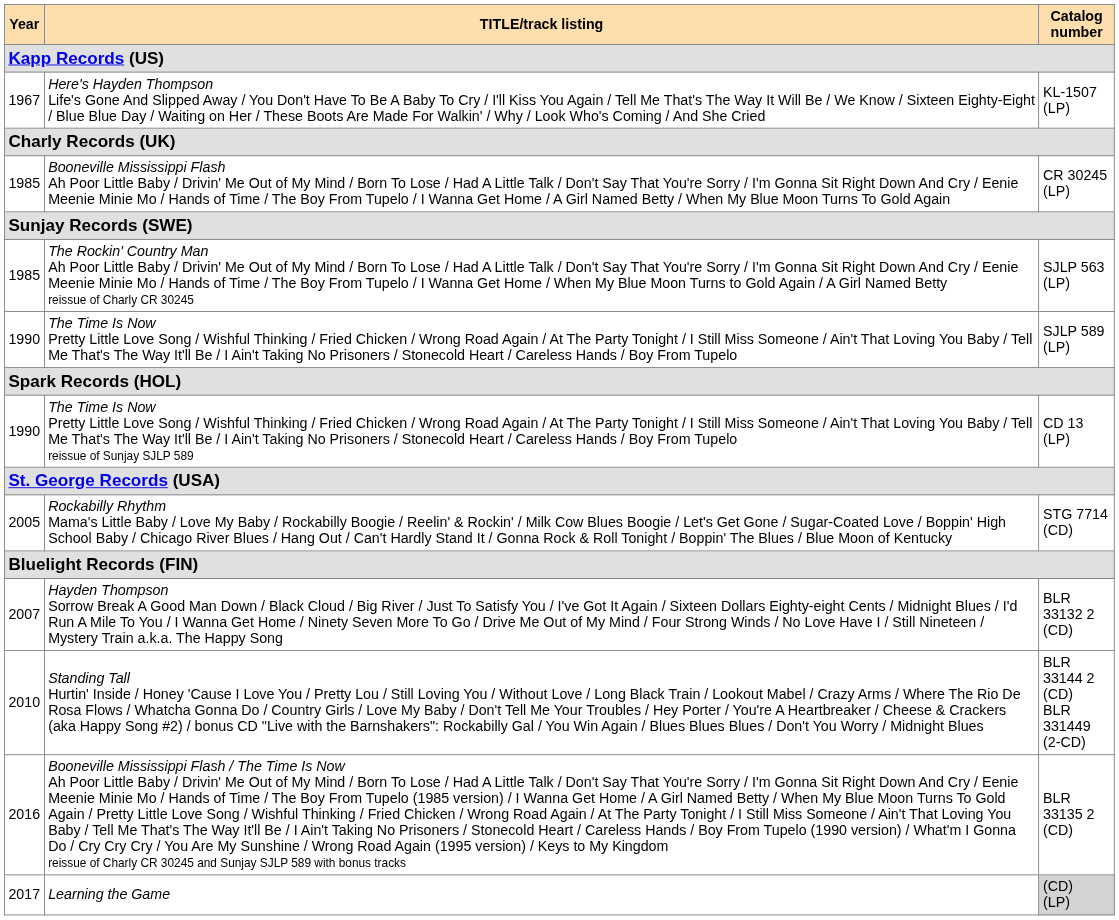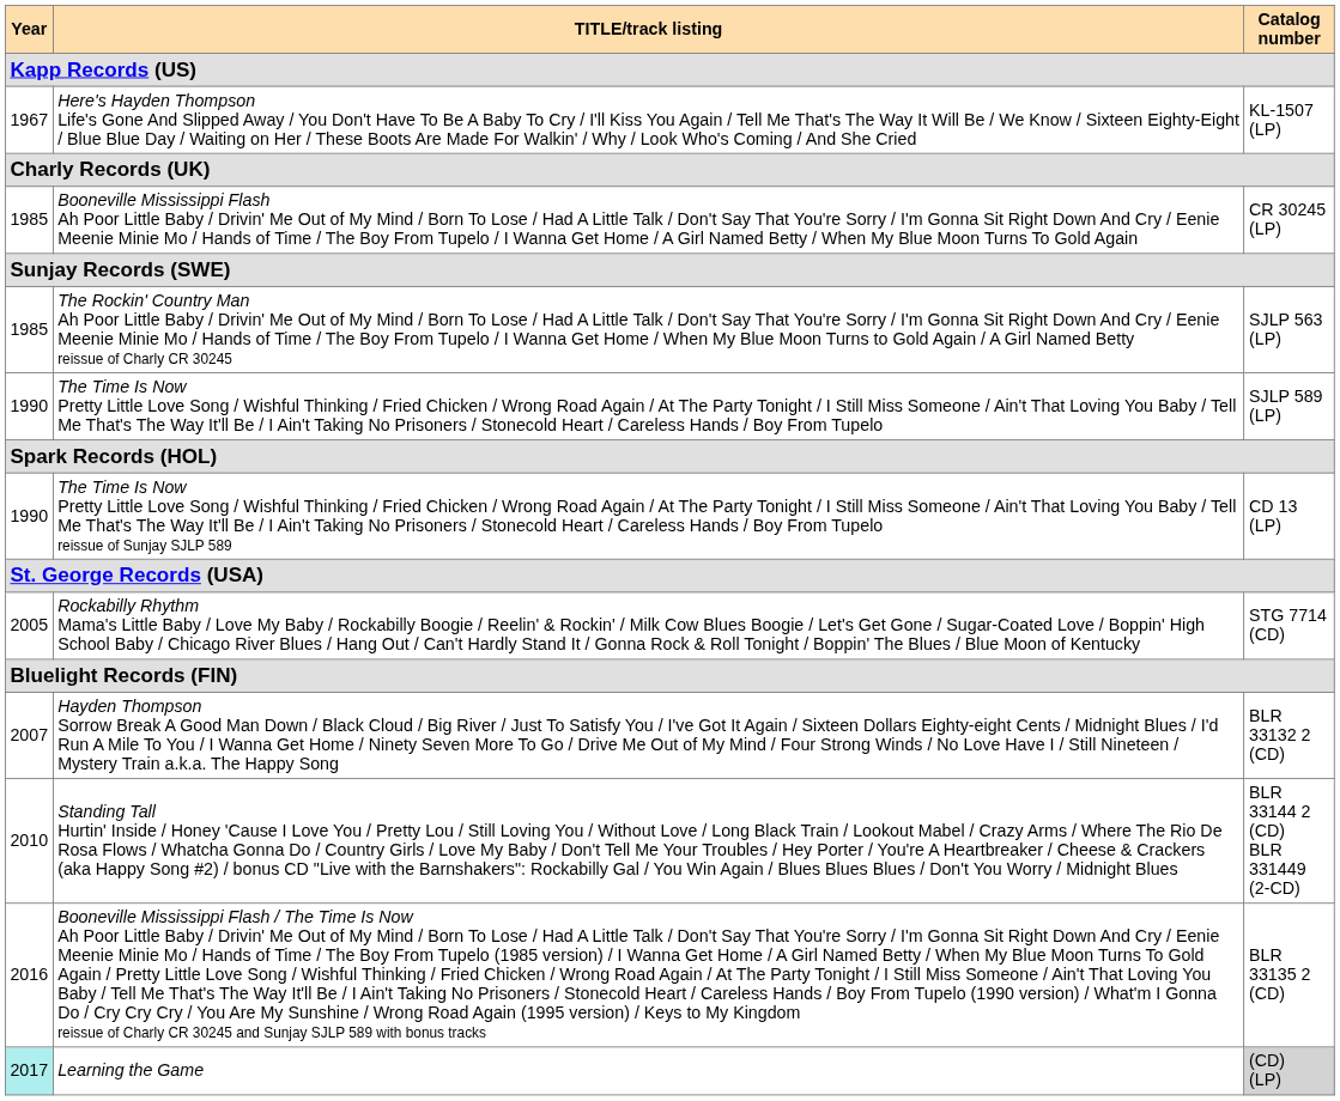Learning the Game | Year: no background -> paleturquoise background
